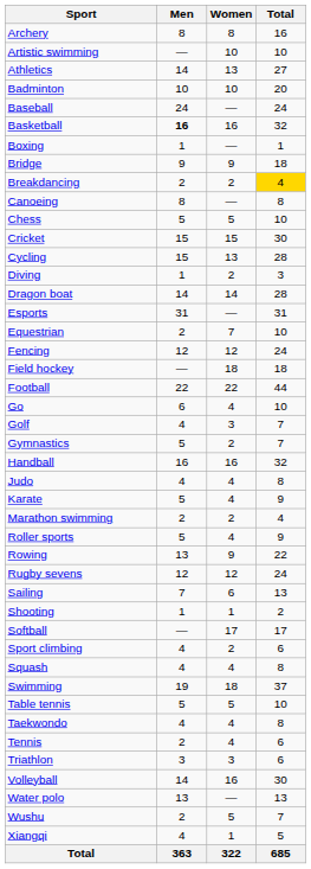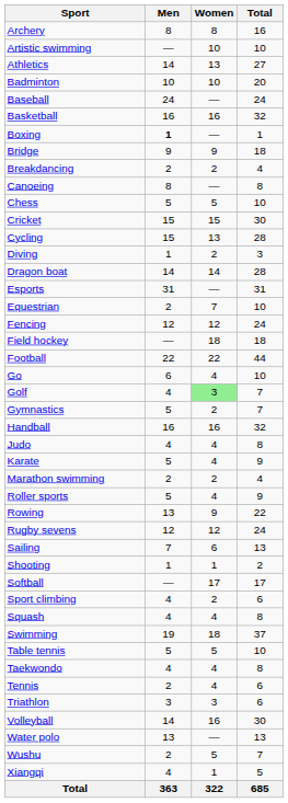Basketball | Men: bold -> normal
Boxing | Men: normal -> bold
Breakdancing | Total: gold background -> no background
Golf | Women: no background -> lightgreen background
